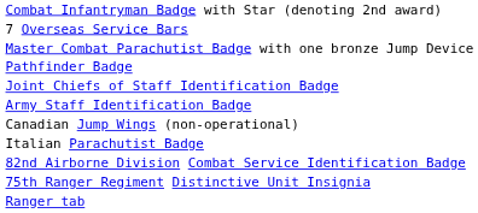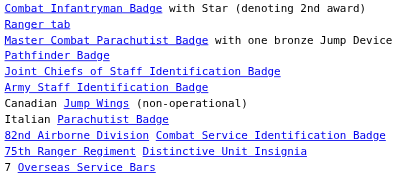row 2 | column 1: 7 Overseas Service Bars -> Ranger tab
row 11 | column 1: Ranger tab -> 7 Overseas Service Bars
